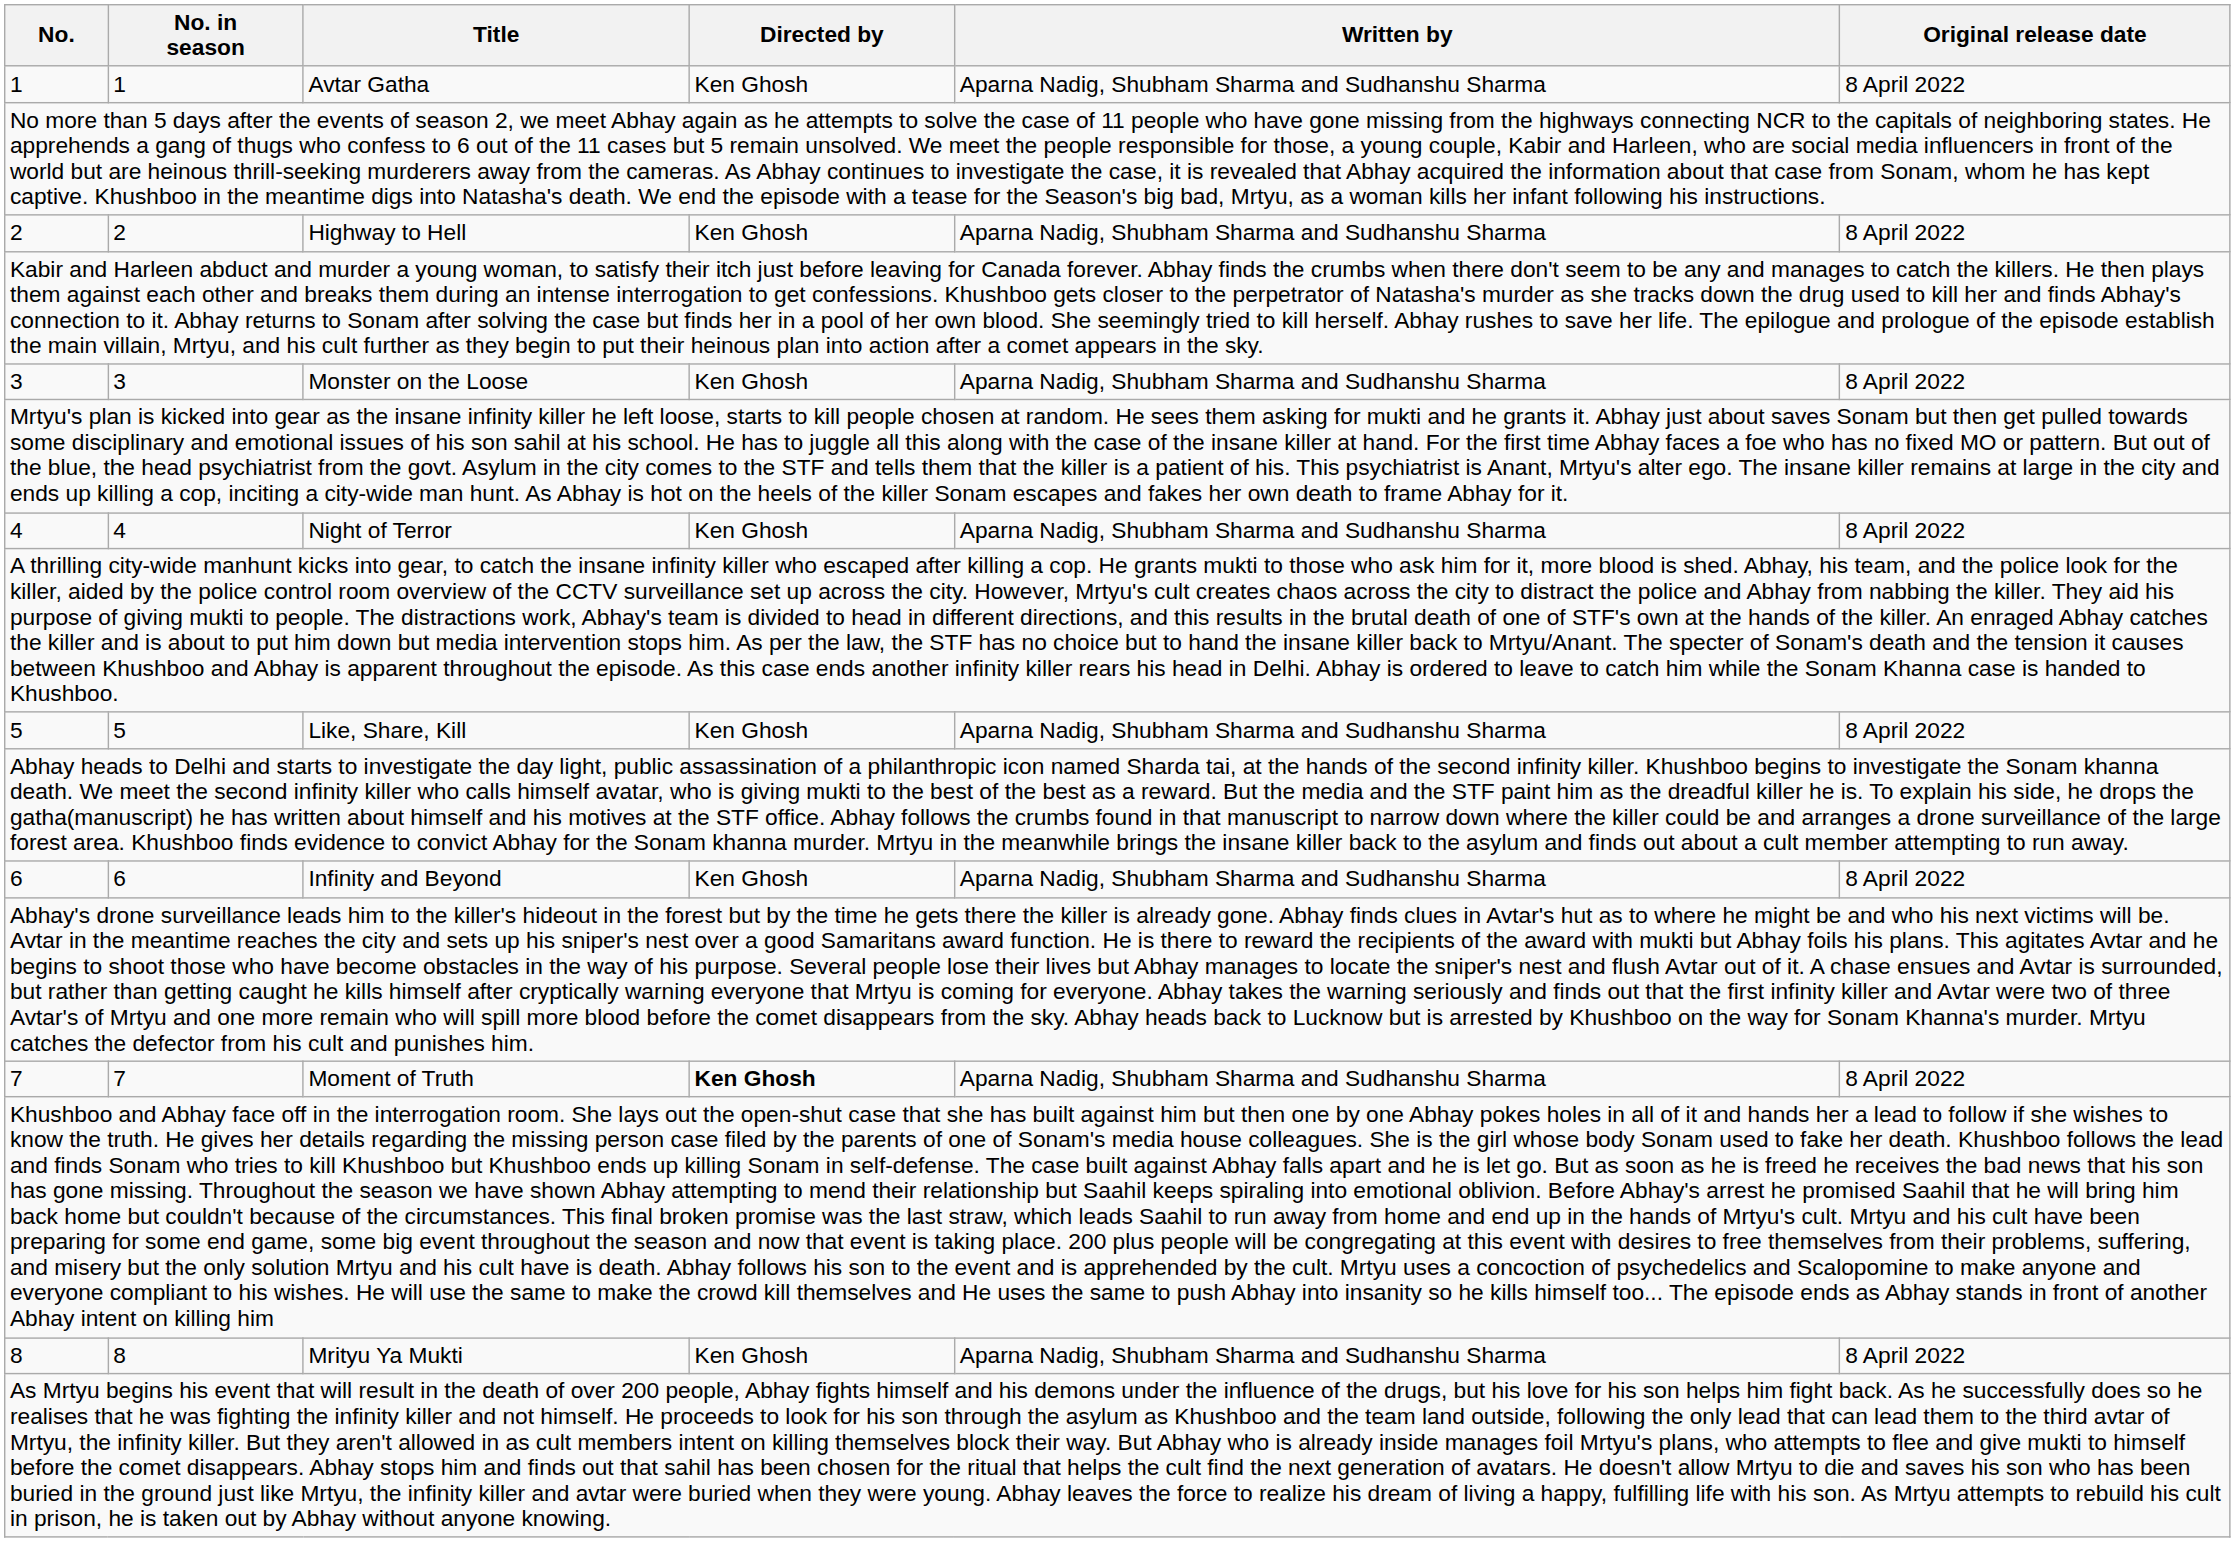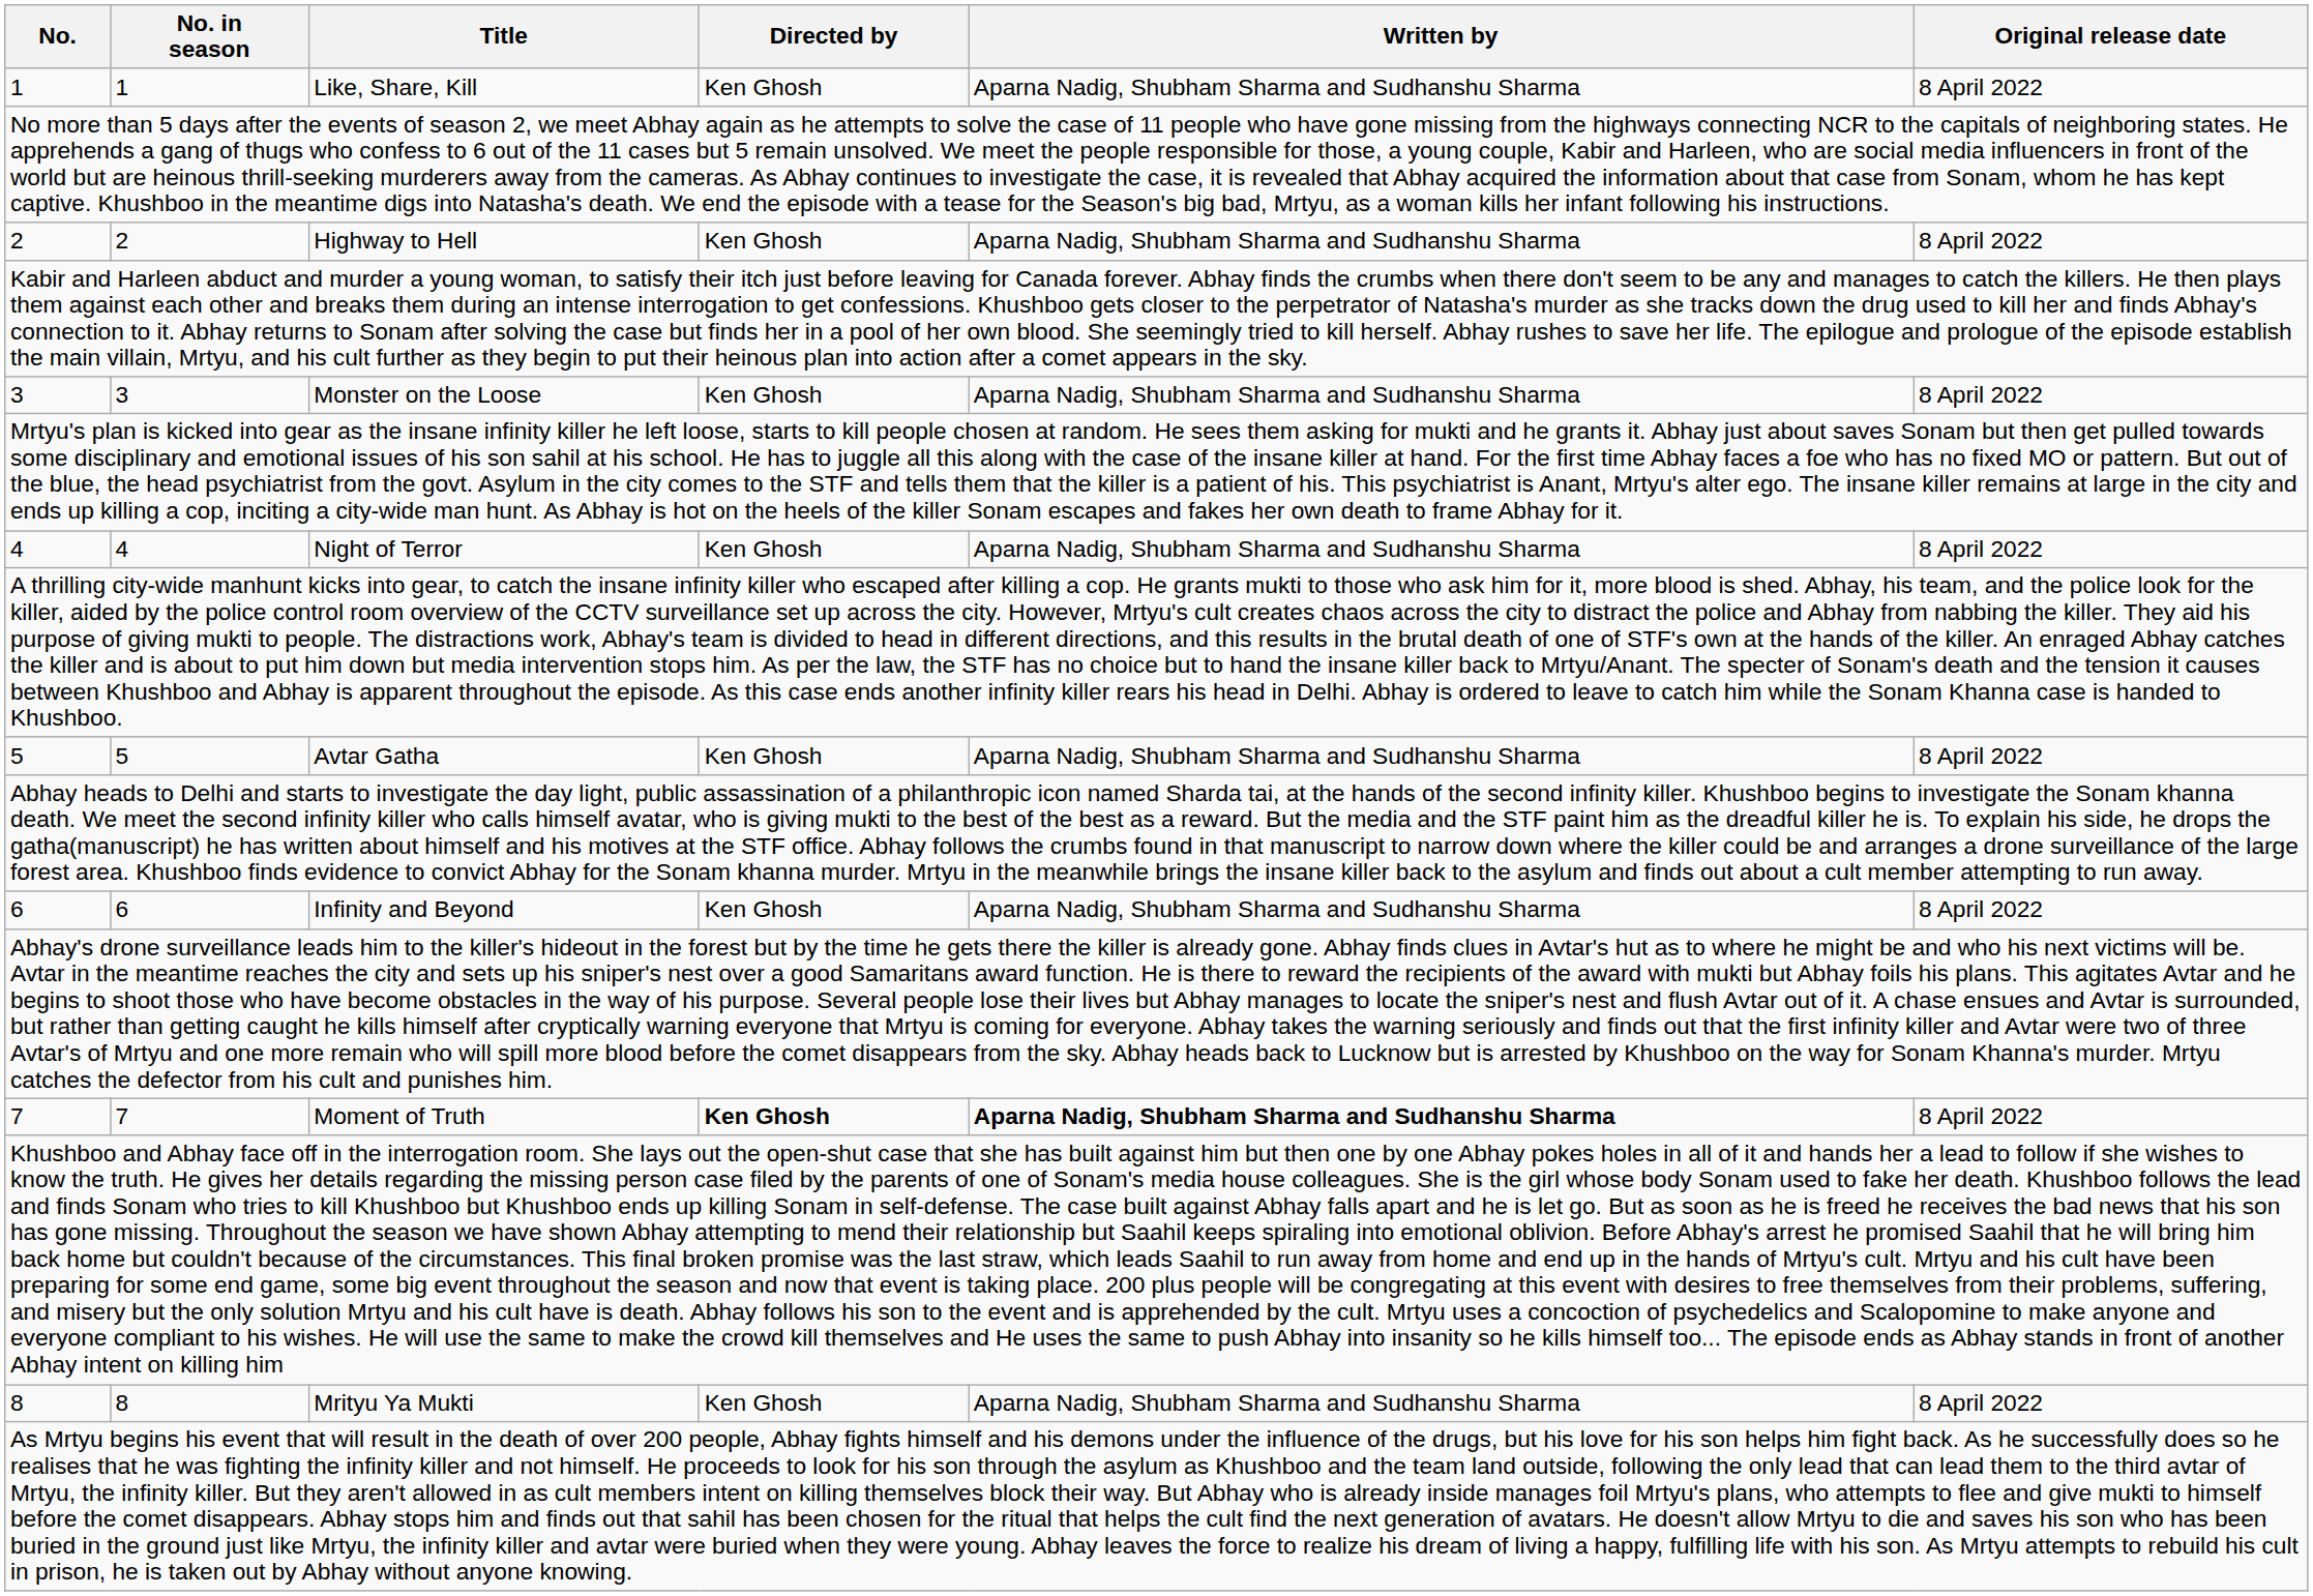row 2 | Title: Avtar Gatha -> Like, Share, Kill
row 10 | Title: Like, Share, Kill -> Avtar Gatha
row 14 | Written by: normal -> bold
